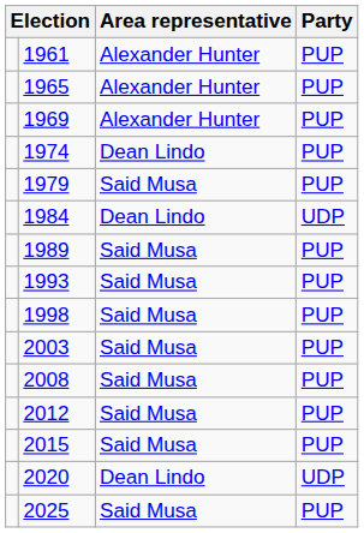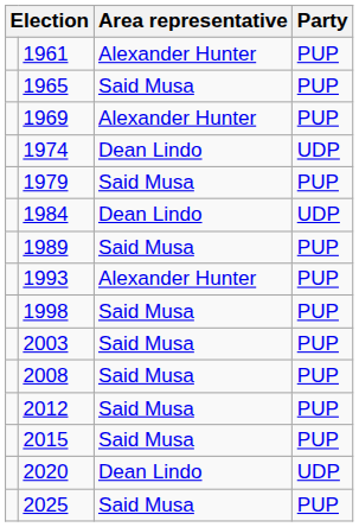1965 | Area representative: Alexander Hunter -> Said Musa
1974 | Party: PUP -> UDP
1993 | Area representative: Said Musa -> Alexander Hunter
